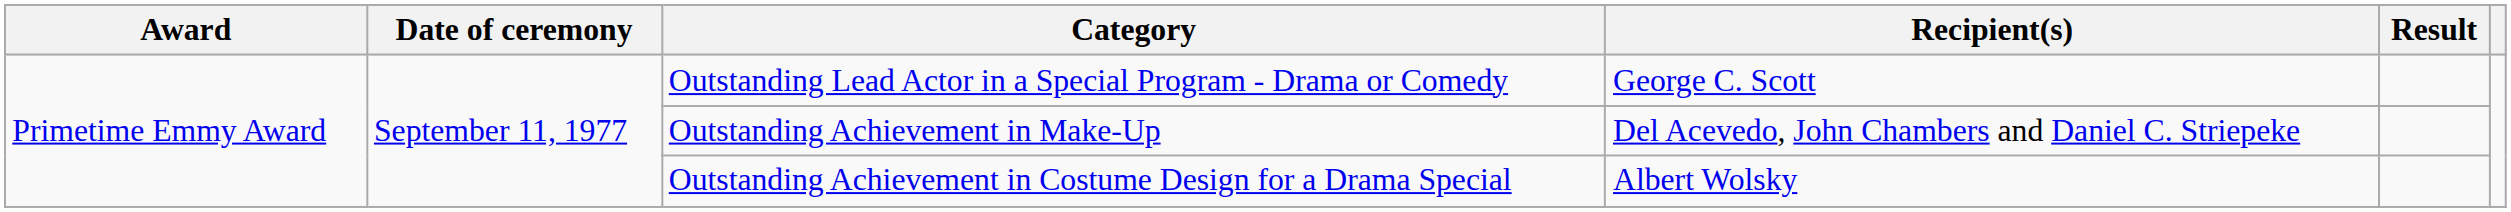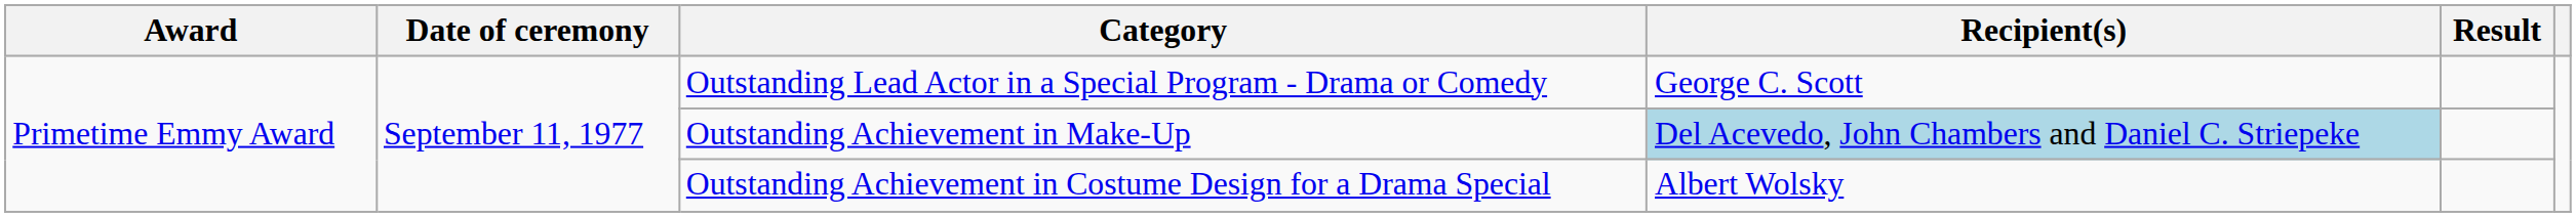Outstanding Achievement in Make-Up | Recipient(s): no background -> lightblue background
